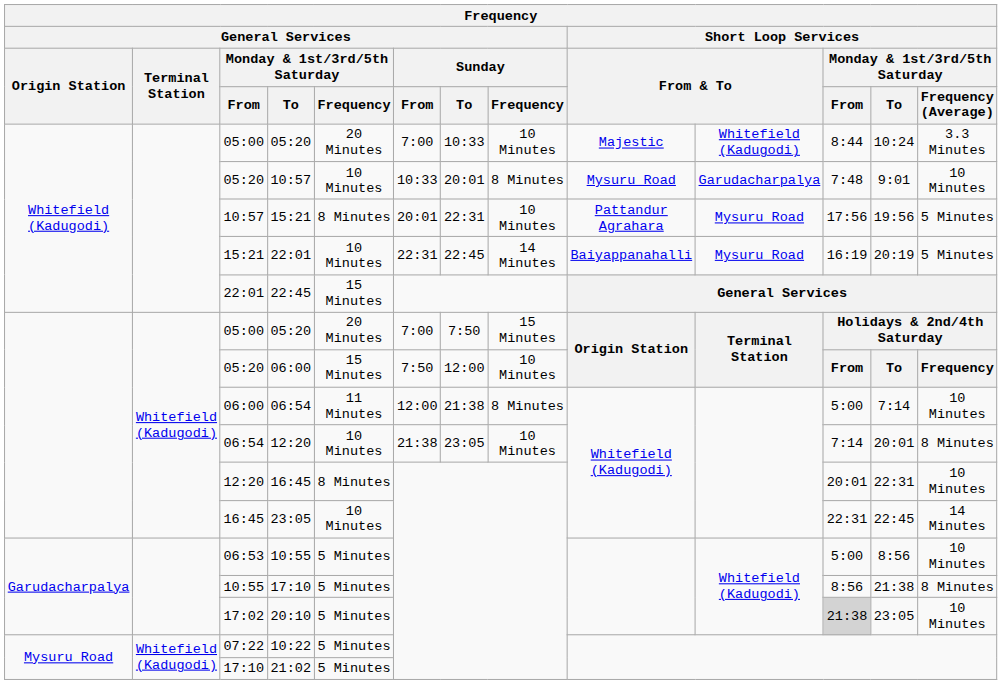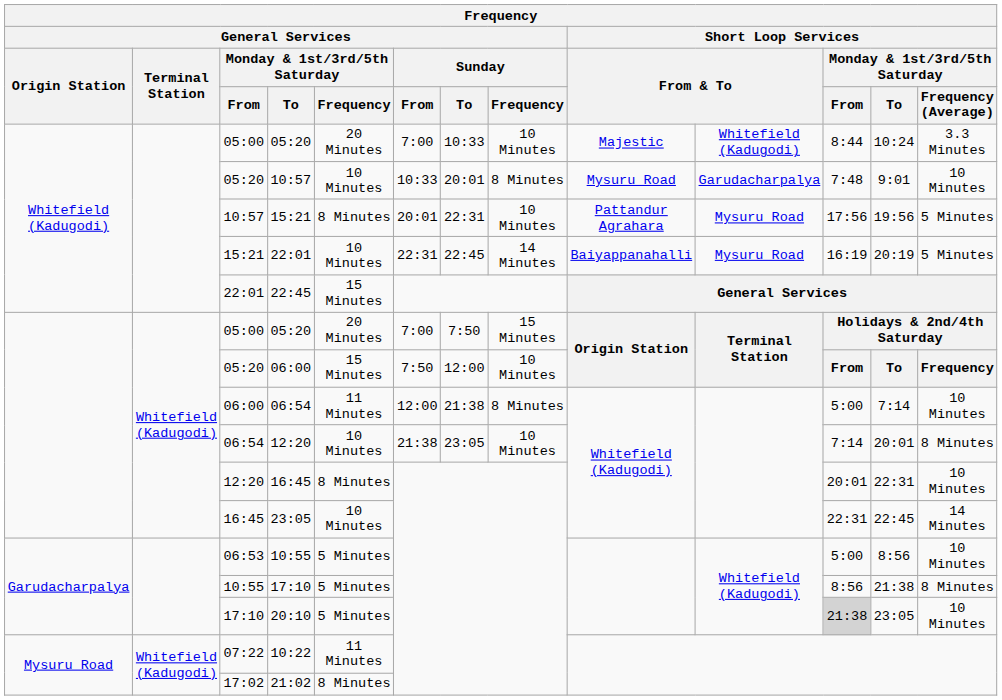20:10 | General Services / Monday & 1st/3rd/5th Saturday / From: 17:02 -> 17:10
10:22 | General Services / Monday & 1st/3rd/5th Saturday / Frequency: 5 Minutes -> 11 Minutes
21:02 | General Services / Monday & 1st/3rd/5th Saturday / From: 17:10 -> 17:02
21:02 | General Services / Monday & 1st/3rd/5th Saturday / Frequency: 5 Minutes -> 8 Minutes
